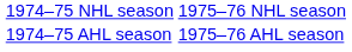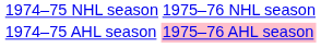1974–75 AHL season | column 2: no background -> pink background
